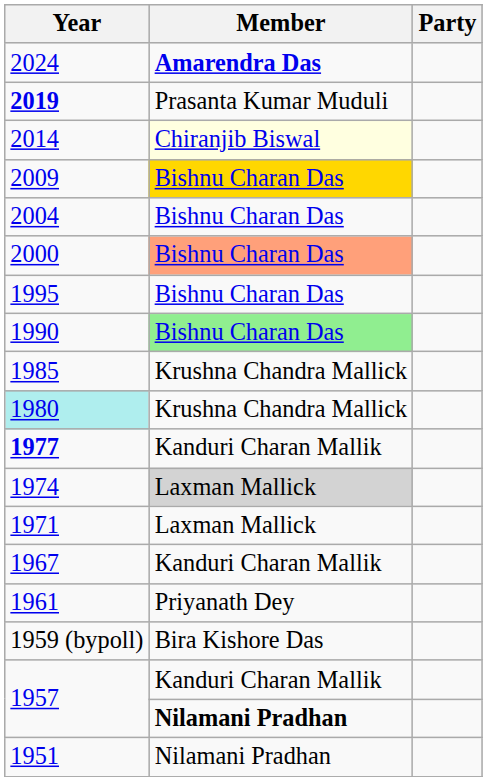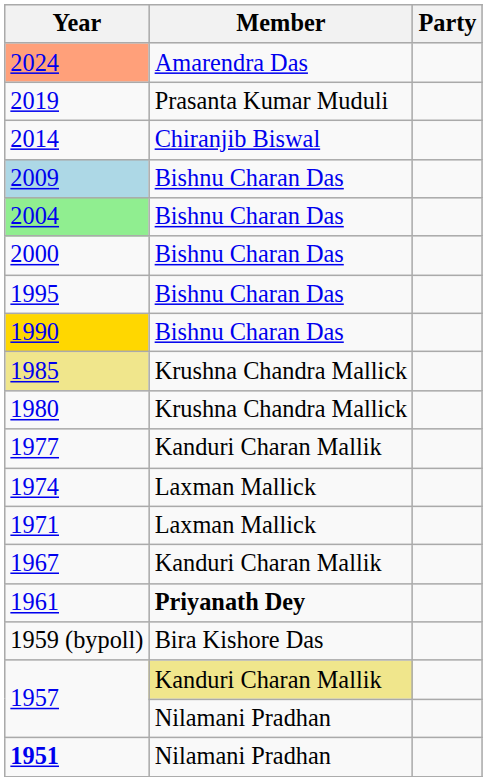2024 | Year: no background -> lightsalmon background
2024 | Member: bold -> normal
2019 | Year: bold -> normal
2014 | Member: lightyellow background -> no background
2009 | Year: no background -> lightblue background
2009 | Member: gold background -> no background
2004 | Year: no background -> lightgreen background
2000 | Member: lightsalmon background -> no background
1990 | Year: no background -> gold background
1990 | Member: lightgreen background -> no background
1985 | Year: no background -> khaki background
1980 | Year: paleturquoise background -> no background
1977 | Year: bold -> normal
1974 | Member: lightgrey background -> no background
1961 | Member: normal -> bold
1957 / Kanduri Charan Mallik | Member: no background -> khaki background
1957 / Nilamani Pradhan | Member: bold -> normal
1951 | Year: normal -> bold
